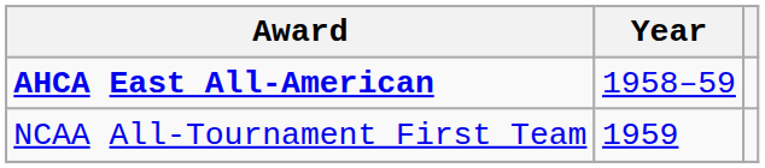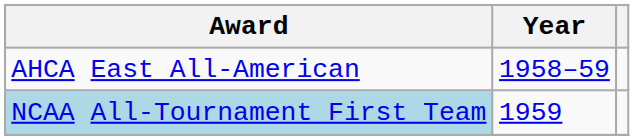row 2 | Award: bold -> normal
row 3 | Award: no background -> lightblue background
